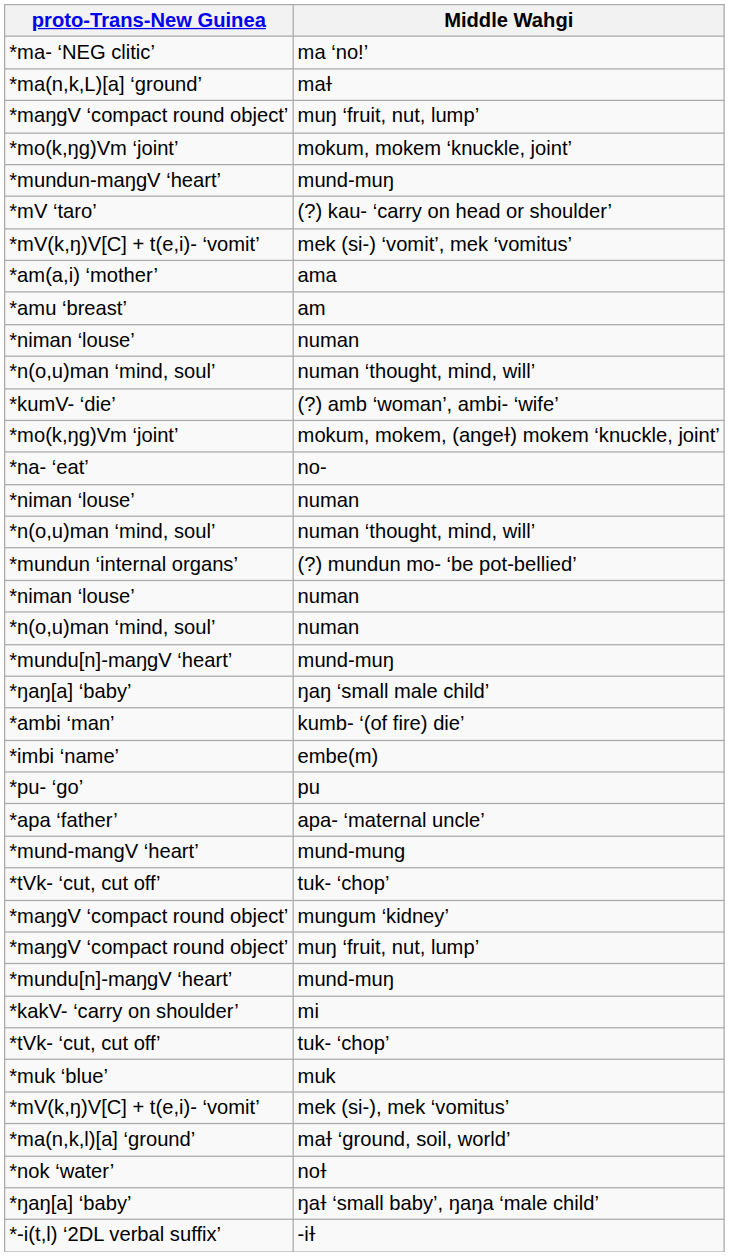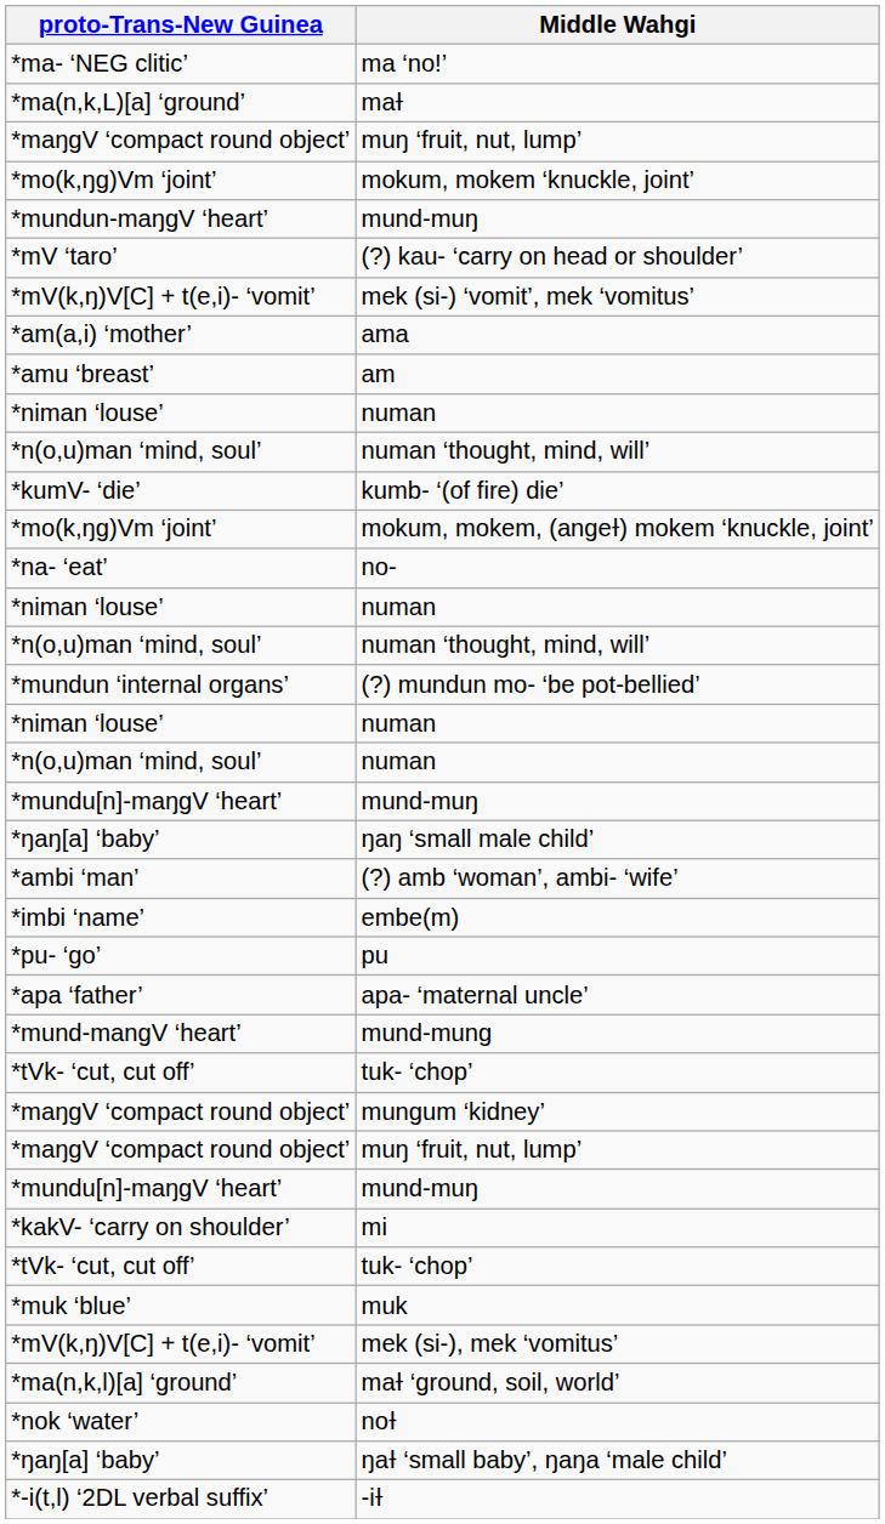row 13 | Middle Wahgi: (?) amb ‘woman’, ambi- ‘wife’ -> kumb- ‘(of fire) die’
row 23 | Middle Wahgi: kumb- ‘(of fire) die’ -> (?) amb ‘woman’, ambi- ‘wife’
